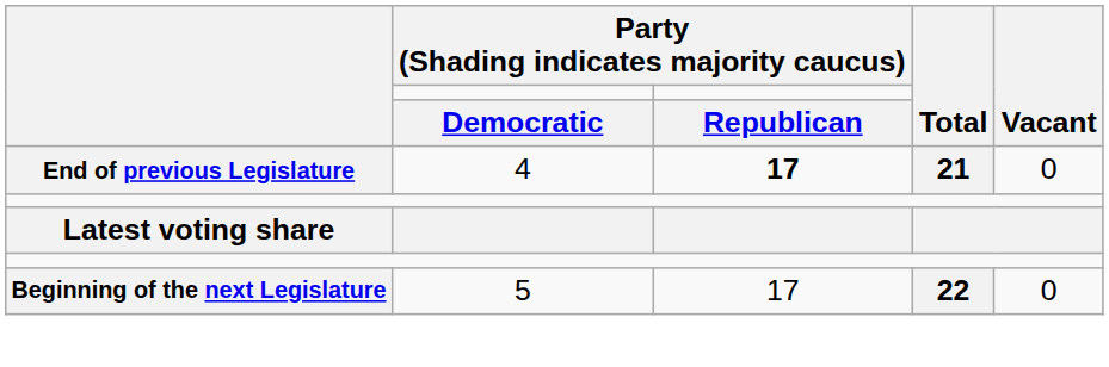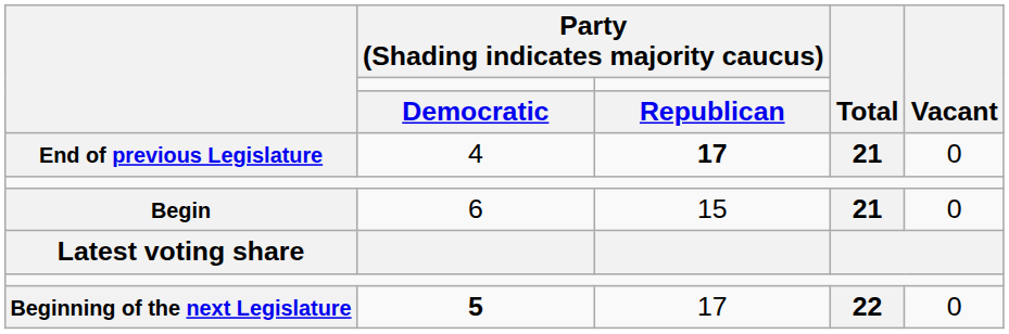+ row: Begin | 6 | 15 | 21 | 0
Beginning of the next Legislature | column 2: normal -> bold
